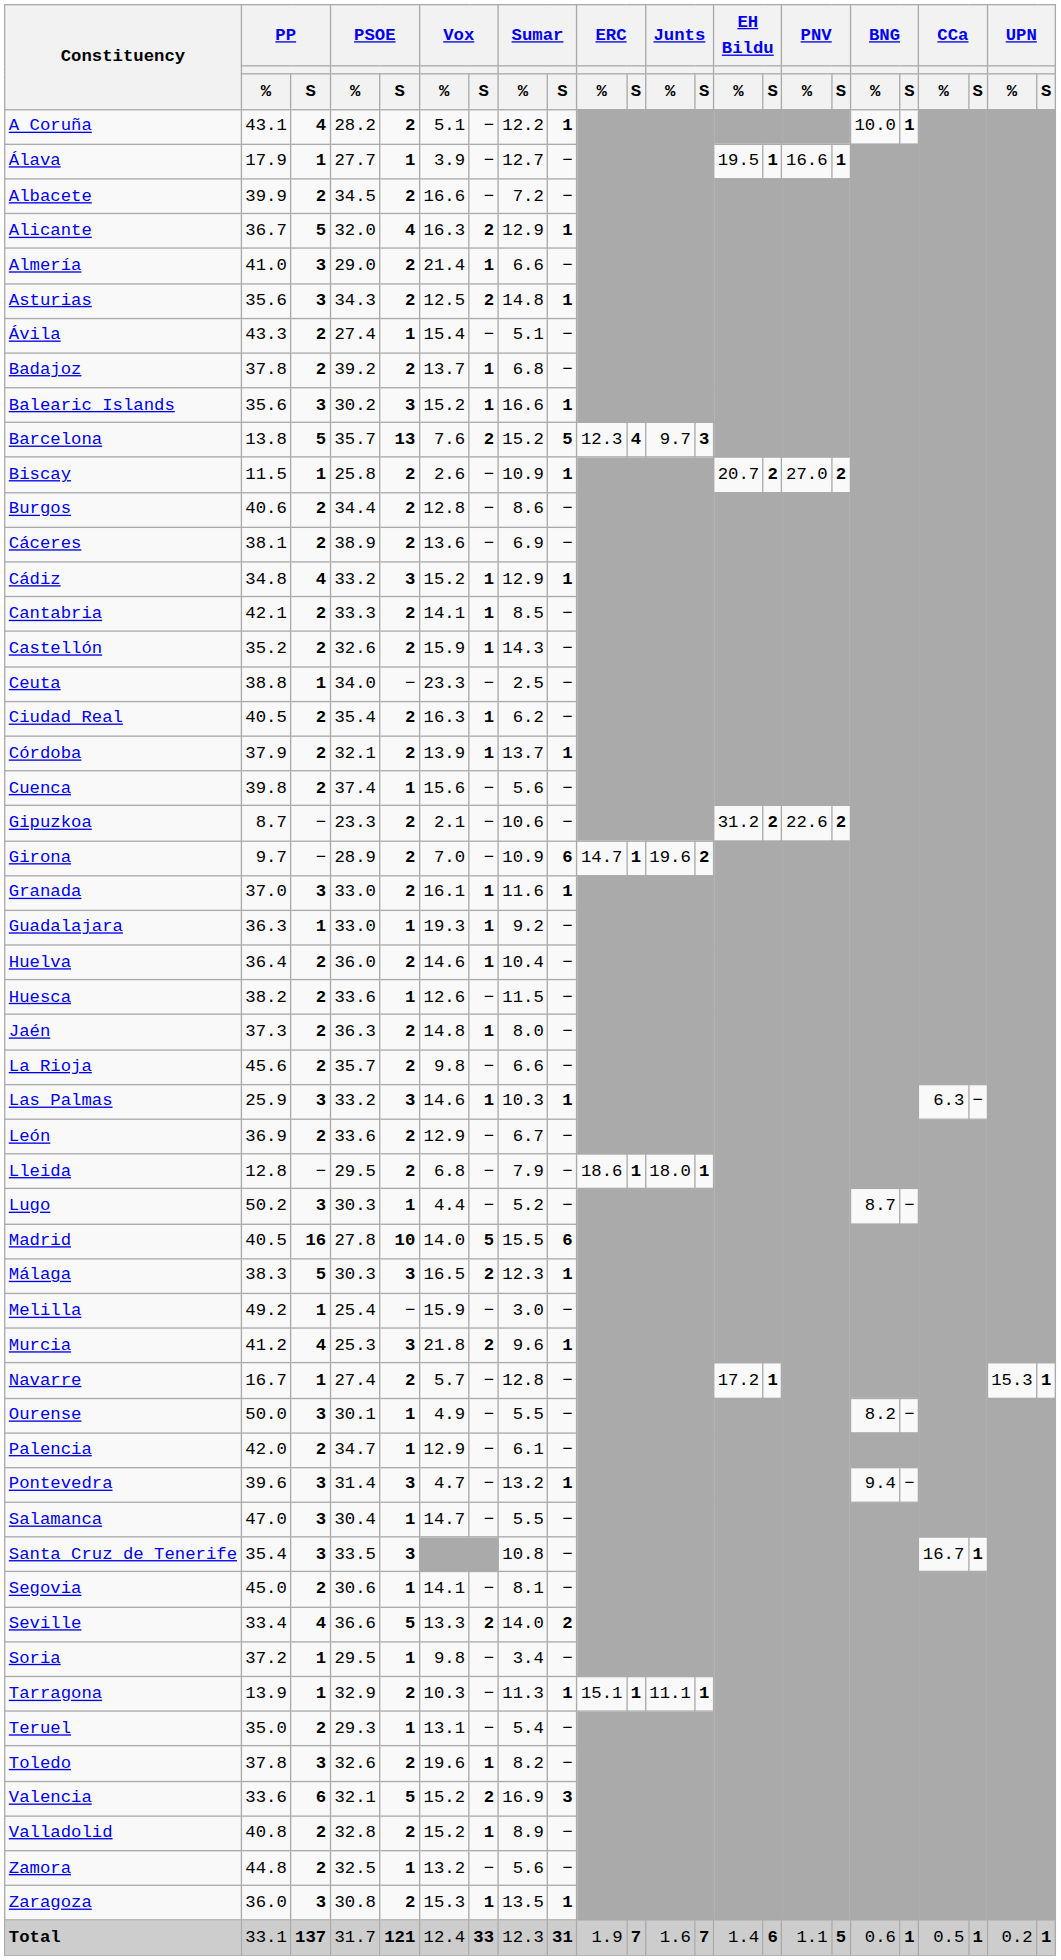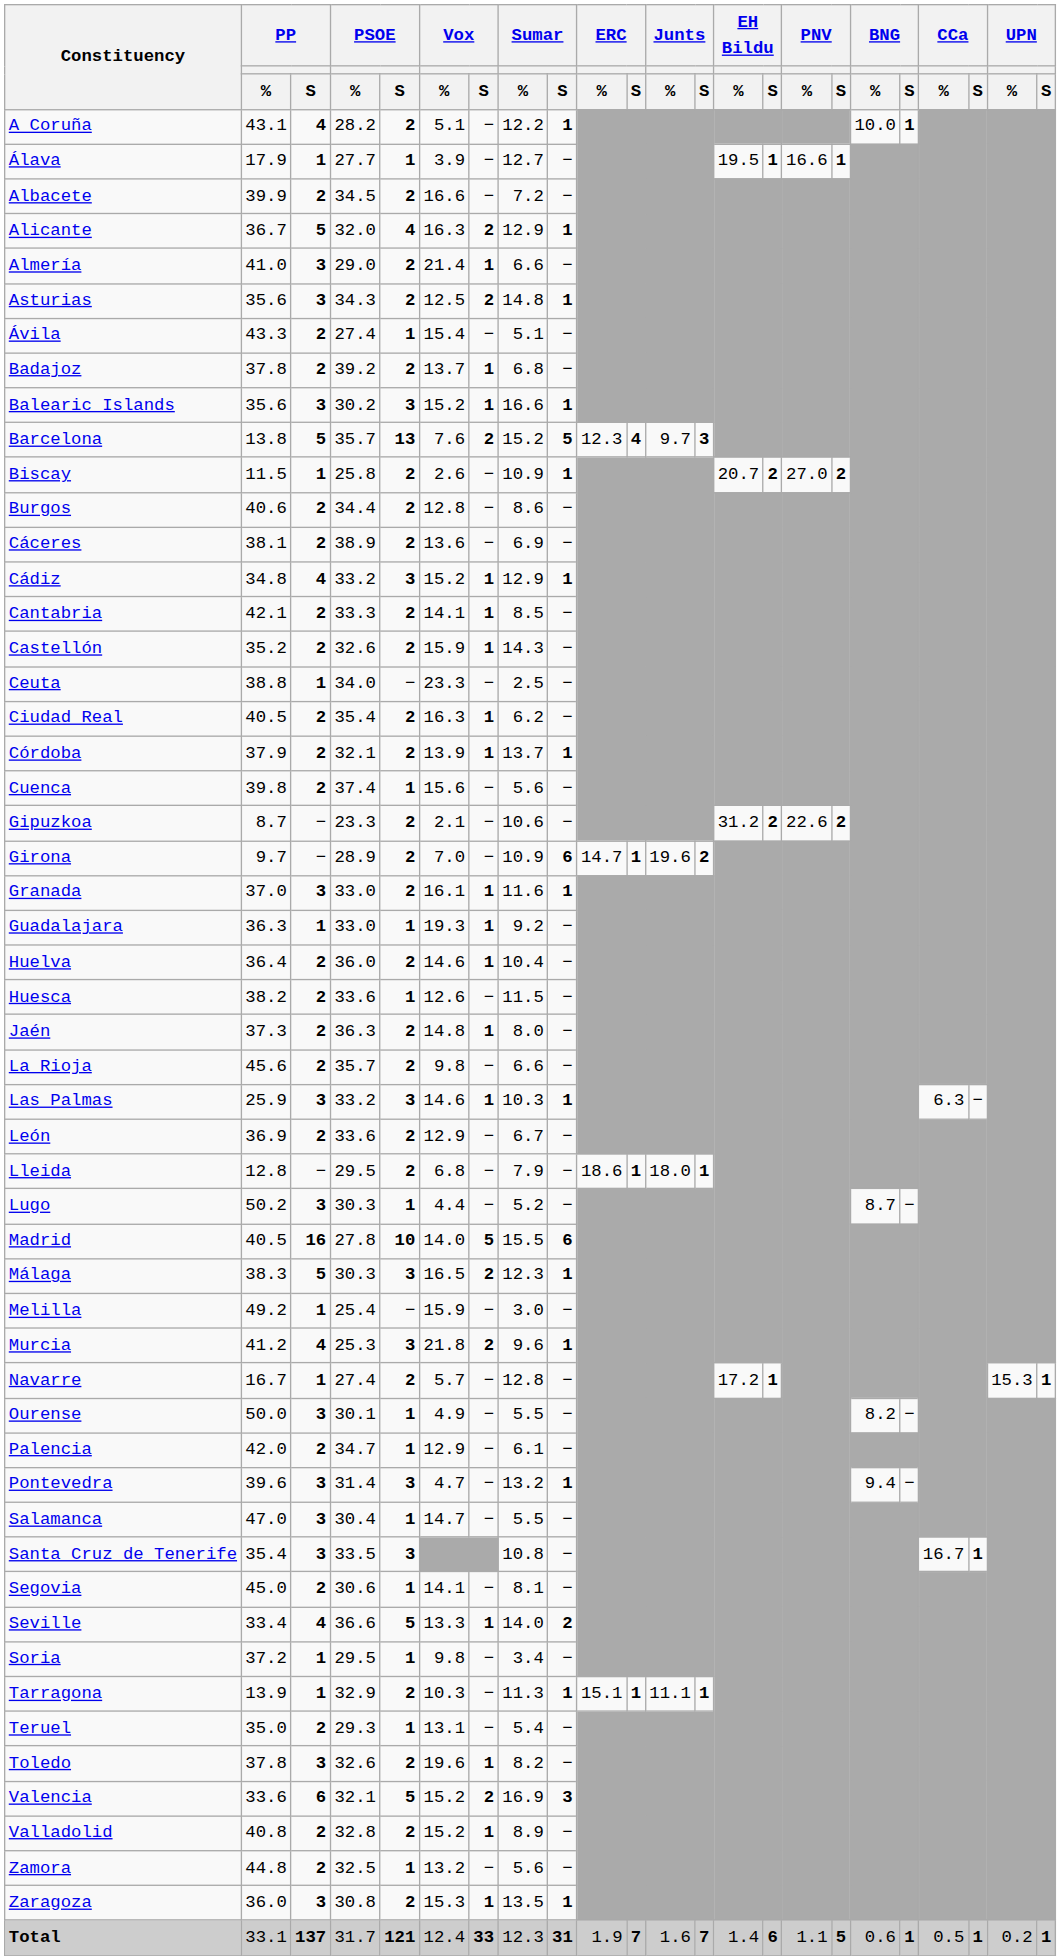Seville | Vox / S: 2 -> 1
